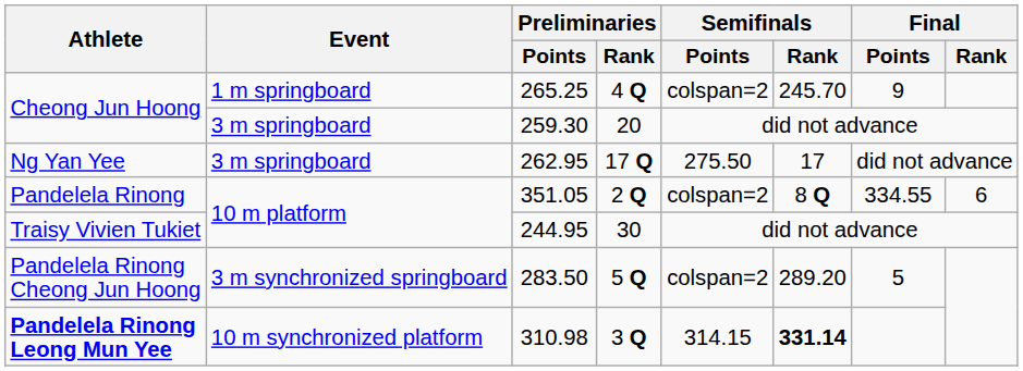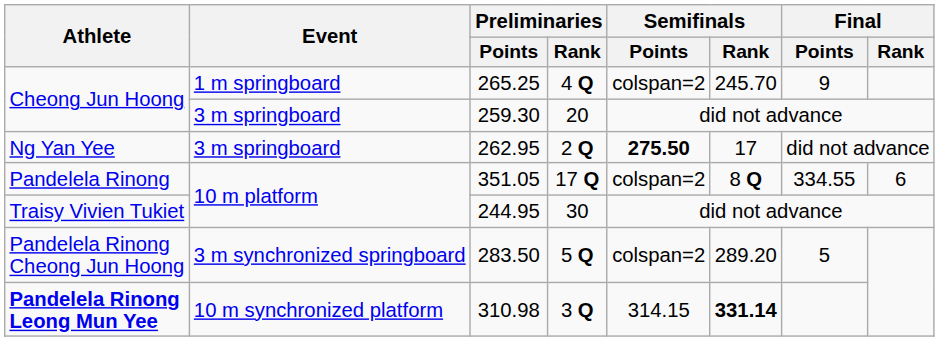262.95 | Preliminaries / Rank: 17 Q -> 2 Q
262.95 | Semifinals / Points: normal -> bold
351.05 | Preliminaries / Rank: 2 Q -> 17 Q
